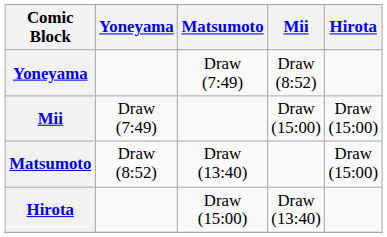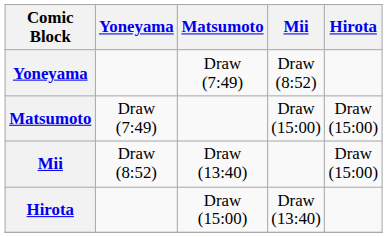row 3 | Comic Block: Mii -> Matsumoto
row 4 | Comic Block: Matsumoto -> Mii
